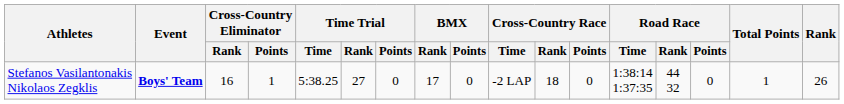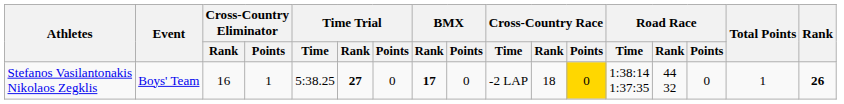Stefanos Vasilantonakis Nikolaos Zegklis | Event: bold -> normal
Stefanos Vasilantonakis Nikolaos Zegklis | Time Trial / Rank: normal -> bold
Stefanos Vasilantonakis Nikolaos Zegklis | BMX / Rank: normal -> bold
Stefanos Vasilantonakis Nikolaos Zegklis | Cross-Country Race / Points: no background -> gold background
Stefanos Vasilantonakis Nikolaos Zegklis | Rank: normal -> bold
